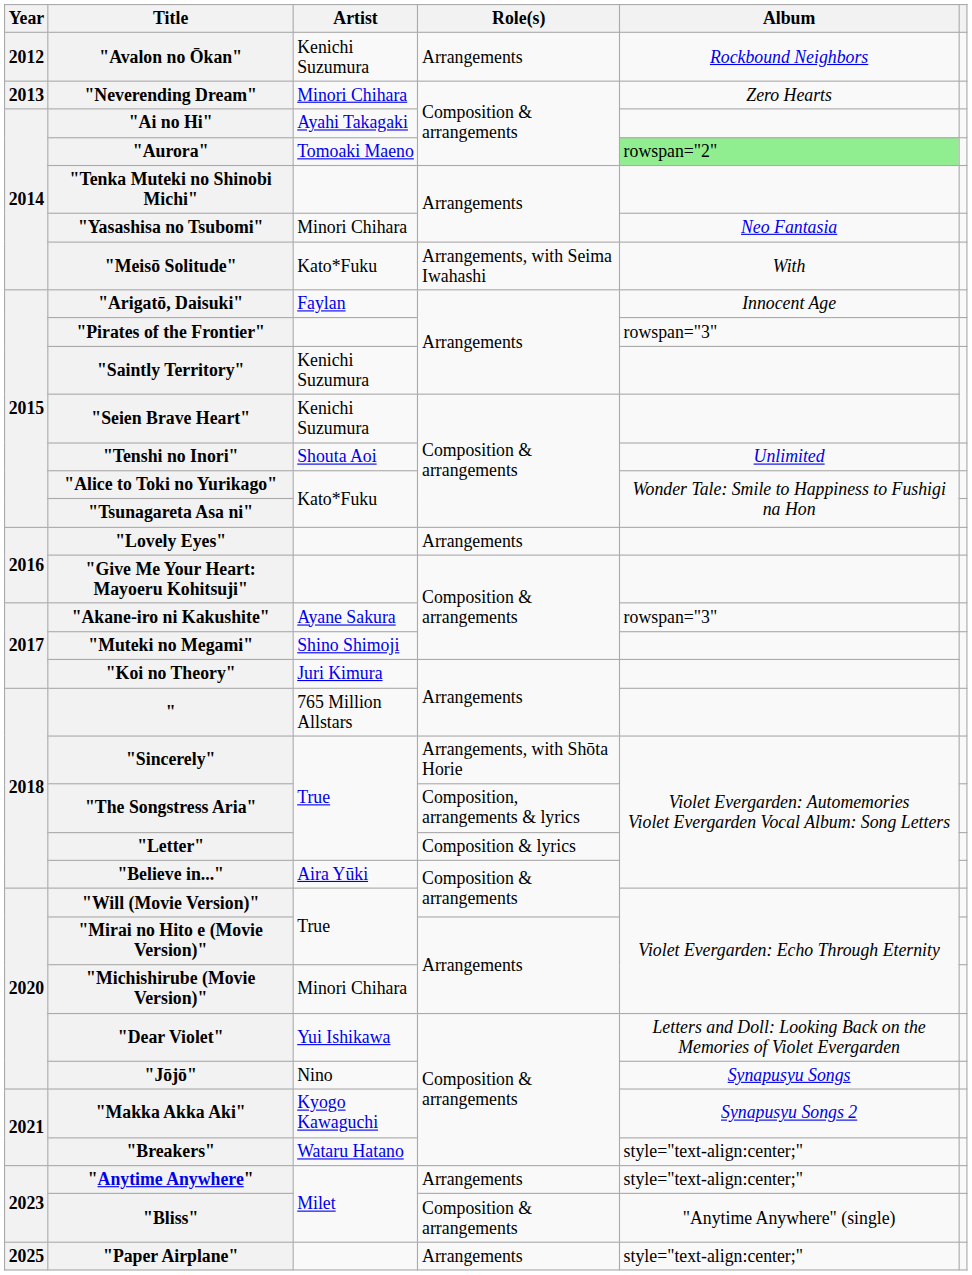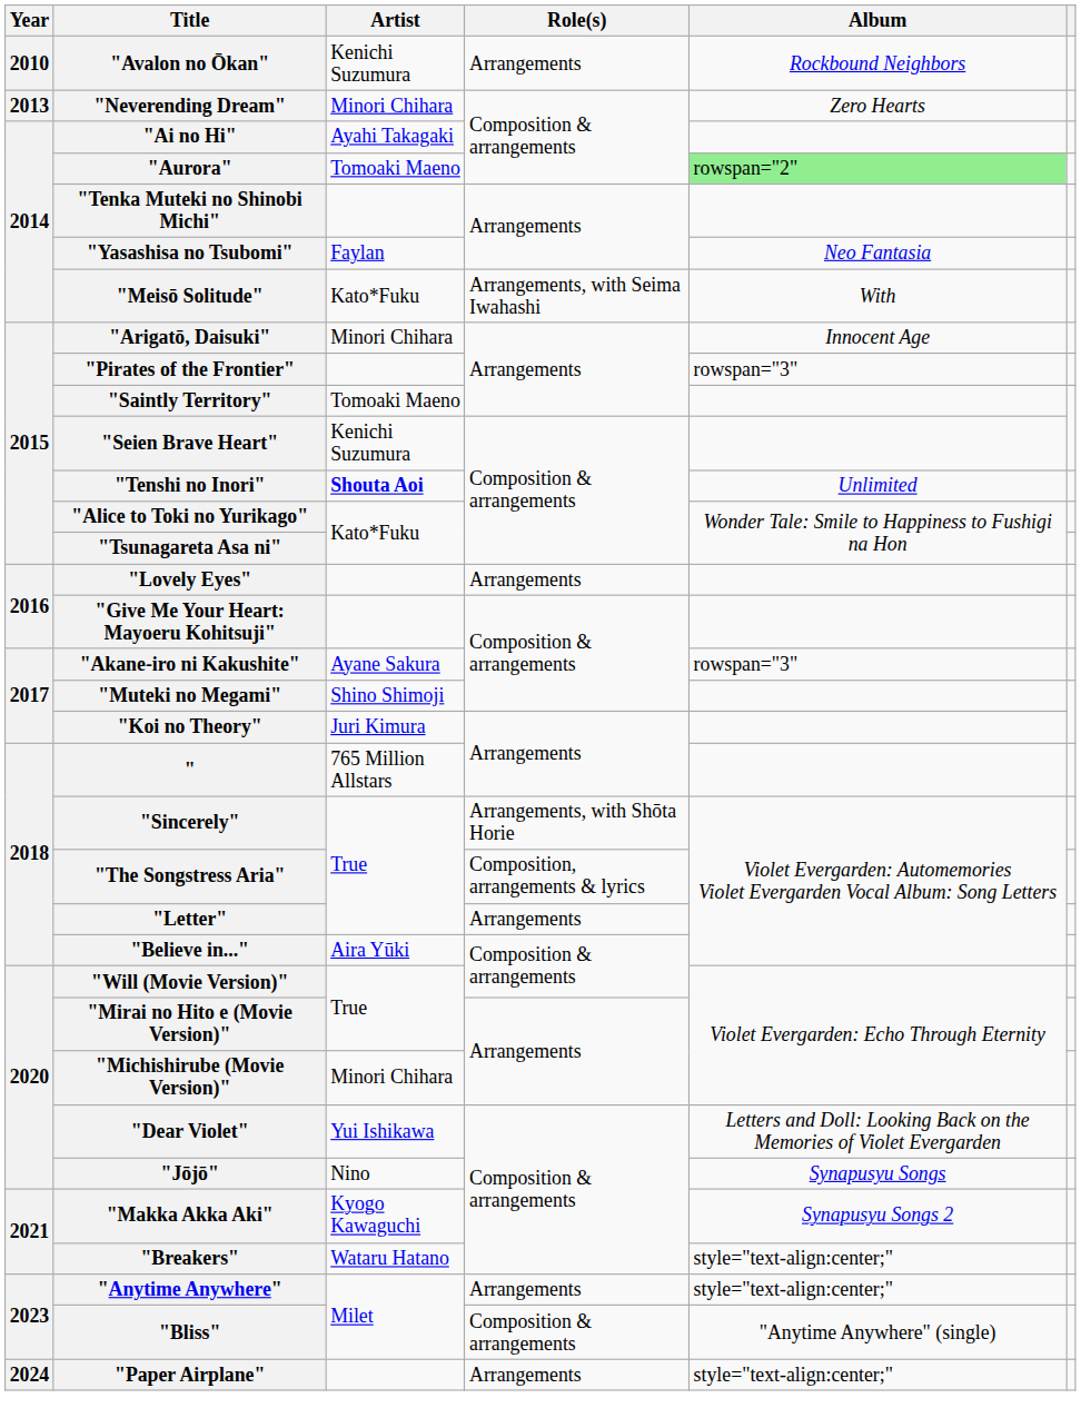"Avalon no Ōkan" | Year: 2012 -> 2010
"Yasashisa no Tsubomi" | Artist: Minori Chihara -> Faylan
"Arigatō, Daisuki" | Artist: Faylan -> Minori Chihara
"Saintly Territory" | Artist: Kenichi Suzumura -> Tomoaki Maeno
"Tenshi no Inori" | Artist: normal -> bold
"Letter" | Role(s): Composition & lyrics -> Arrangements
"Paper Airplane" | Year: 2025 -> 2024
